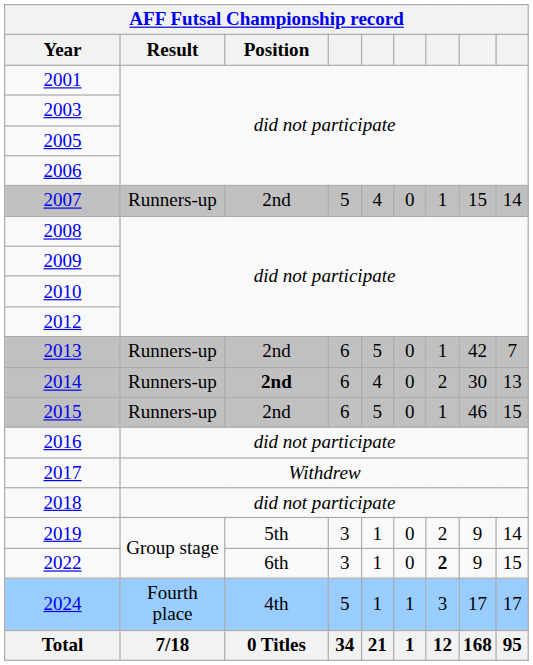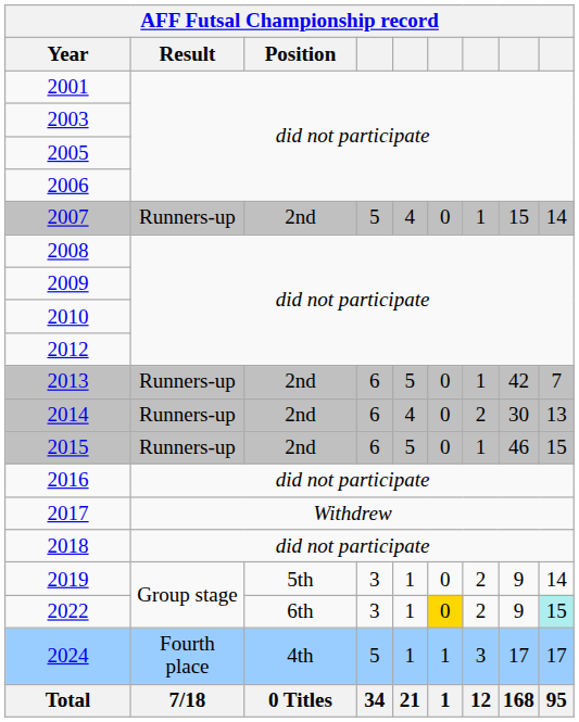2014 | Position: bold -> normal
2022 | column 6: no background -> gold background
2022 | column 7: bold -> normal
2022 | column 9: no background -> paleturquoise background
